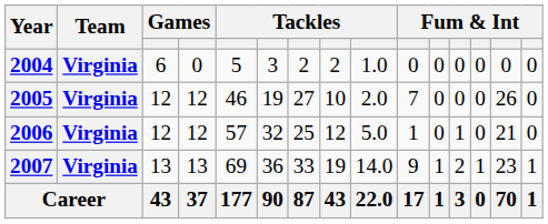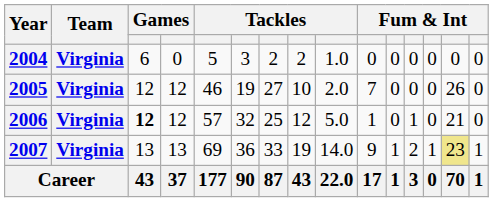2006 | column 3: normal -> bold
2007 | column 14: no background -> khaki background
